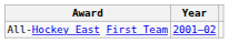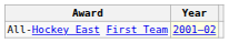row 2 | Year: no background -> lightyellow background
